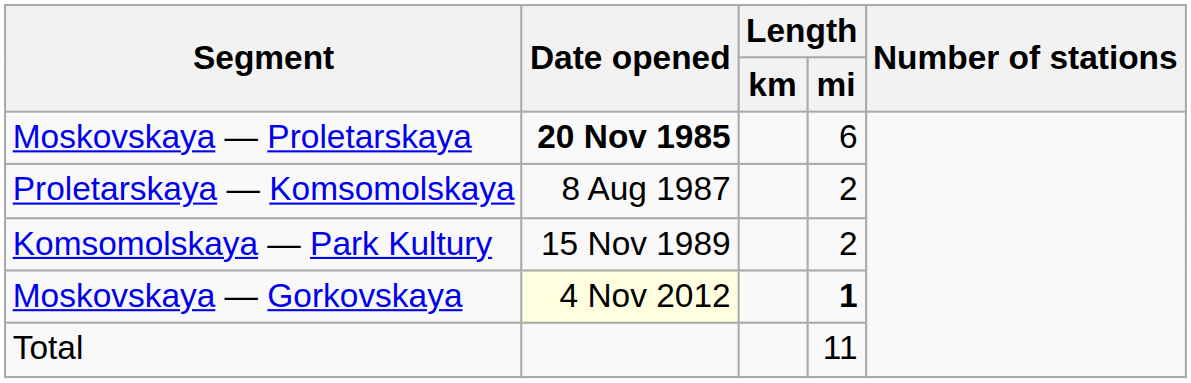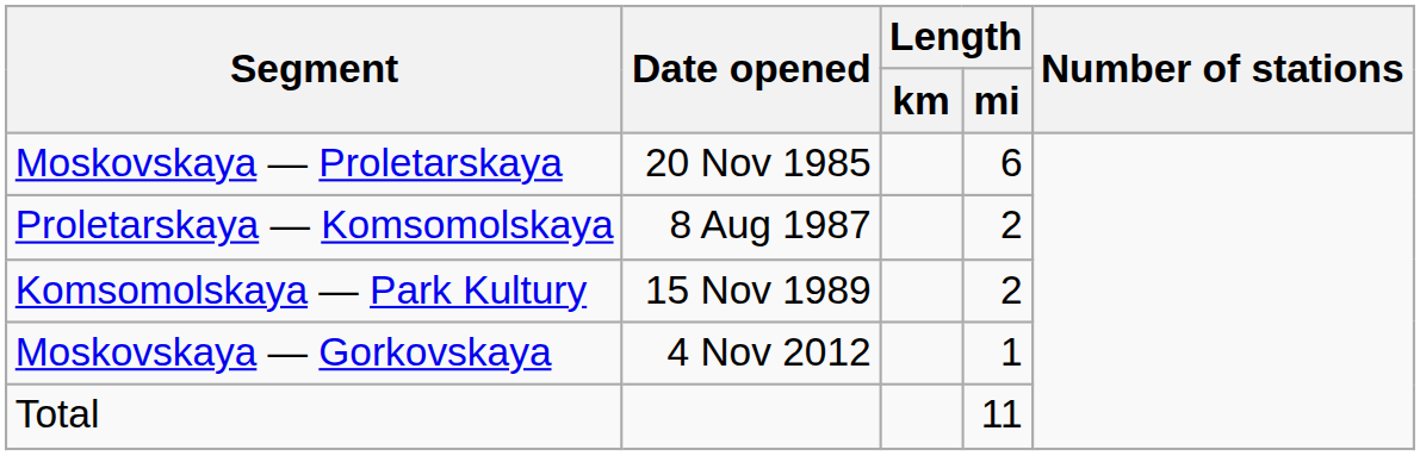Moskovskaya — Proletarskaya | Date opened: bold -> normal
Moskovskaya — Gorkovskaya | Date opened: lightyellow background -> no background
Moskovskaya — Gorkovskaya | Length / mi: bold -> normal
